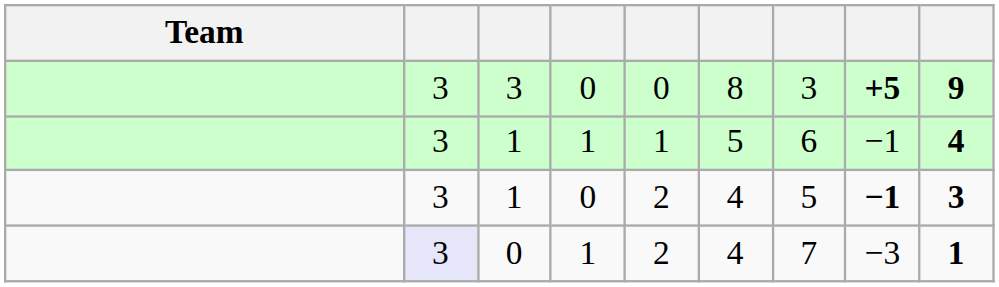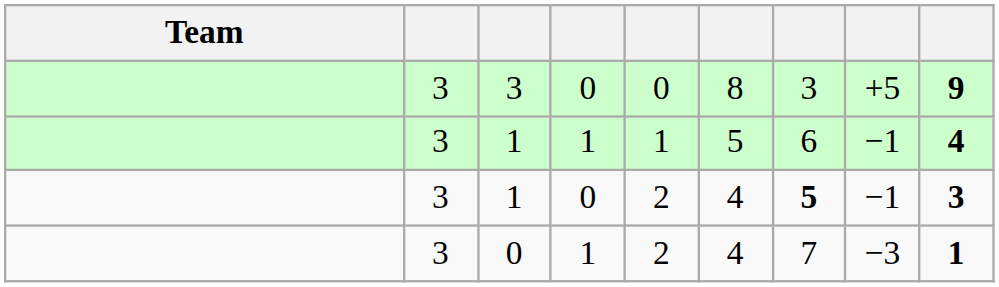row 2 | column 8: bold -> normal
row 4 | column 7: normal -> bold
row 4 | column 8: bold -> normal
row 5 | column 2: lavender background -> no background
